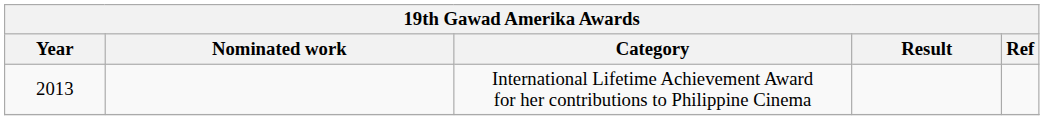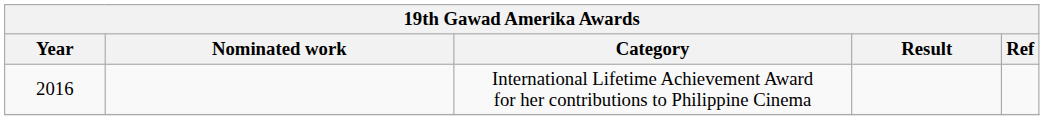row 3 | Year: 2013 -> 2016
